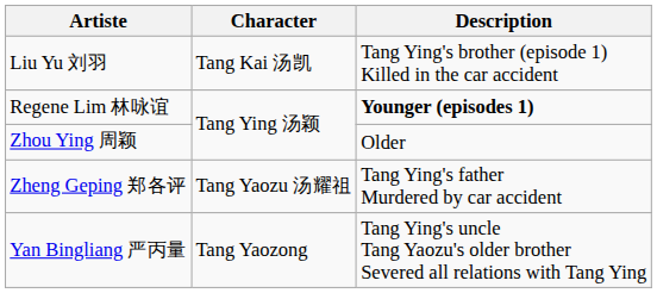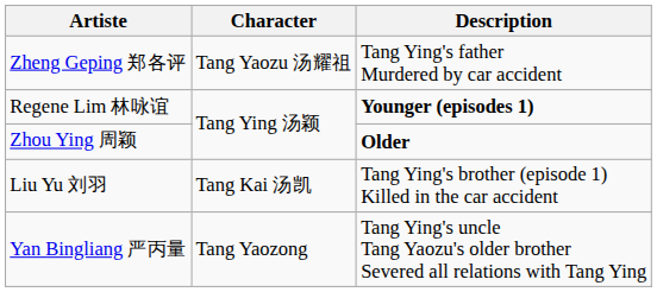rows swapped: Zheng Geping 郑各评 <-> Liu Yu 刘羽
Zhou Ying 周颖 | Description: normal -> bold
